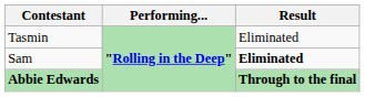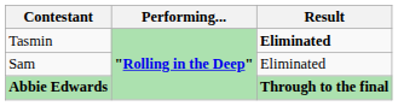Tasmin | Result: normal -> bold
Sam | Result: bold -> normal
